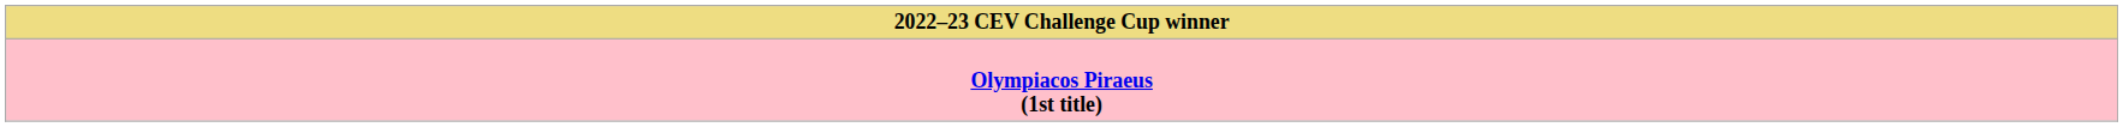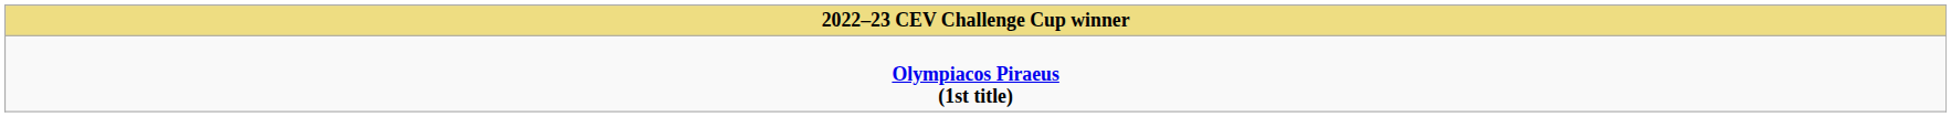row 2 | column 1: pink background -> no background
